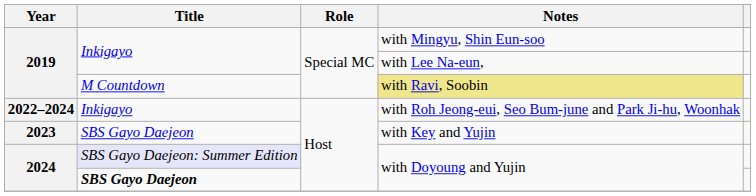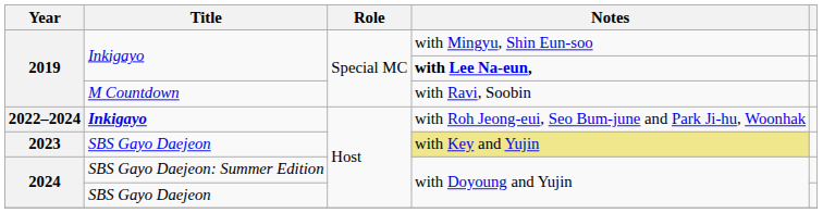with Lee Na-eun, | Notes: normal -> bold
with Ravi, Soobin | Notes: khaki background -> no background
with Roh Jeong-eui, Seo Bum-june and Park Ji-hu, Woonhak | Title: normal -> bold
with Key and Yujin | Notes: no background -> khaki background
SBS Gayo Daejeon: Summer Edition / with Doyoung and Yujin | Title: lavender background -> no background
SBS Gayo Daejeon / with Doyoung and Yujin | Title: bold -> normal
